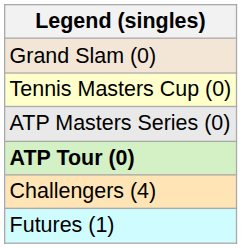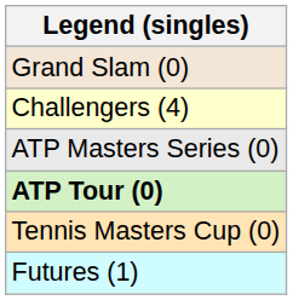row 3 | column 1: Tennis Masters Cup (0) -> Challengers (4)
row 6 | column 1: Challengers (4) -> Tennis Masters Cup (0)
